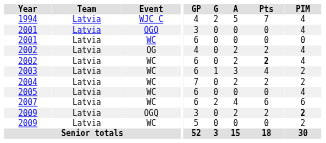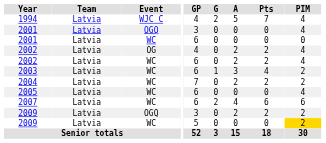2002 / WC | Pts: bold -> normal
2009 / OGQ | PIM: bold -> normal
2009 / WC | PIM: no background -> gold background
